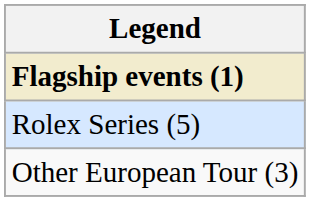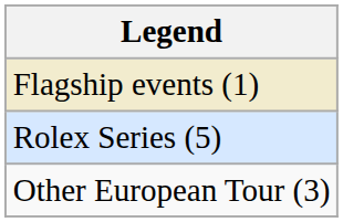row 2 | column 1: bold -> normal
